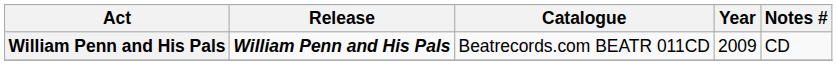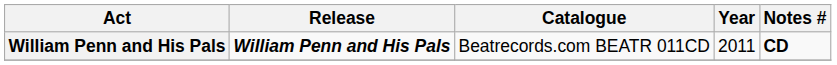row 2 | Year: 2009 -> 2011
row 2 | Notes #: normal -> bold
